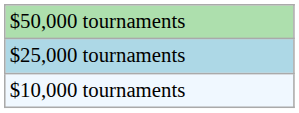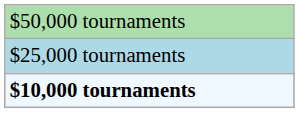row 3 | column 1: normal -> bold
